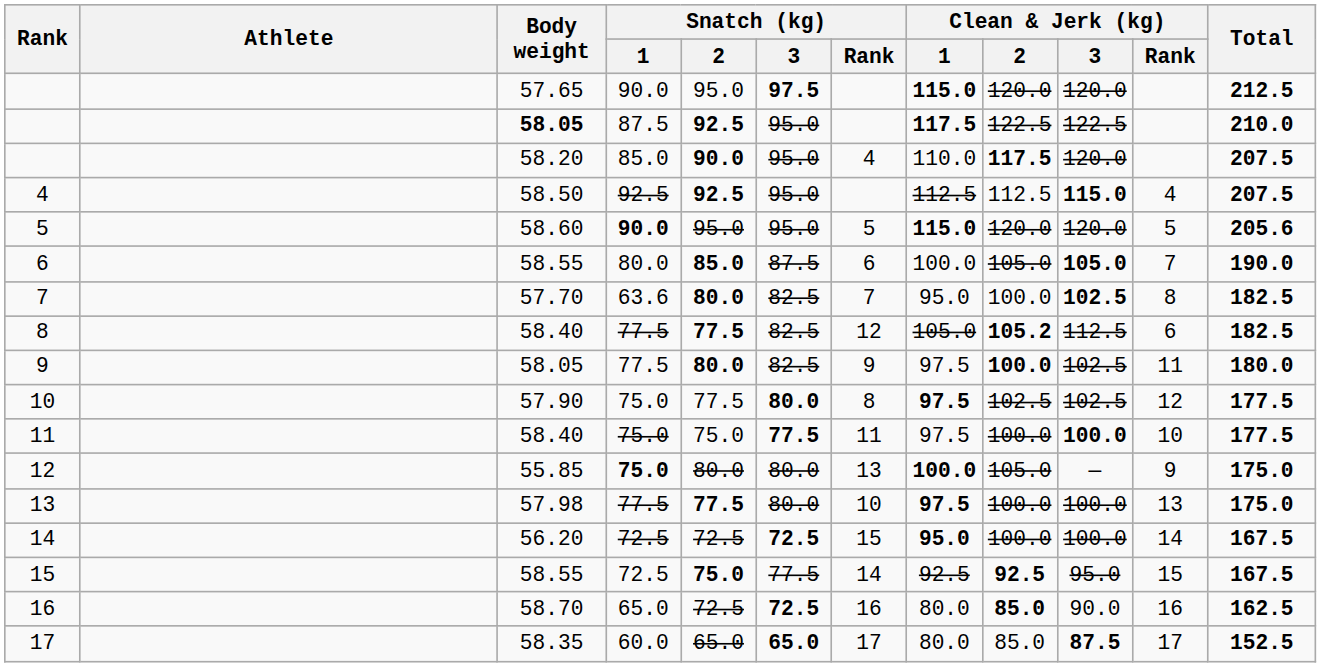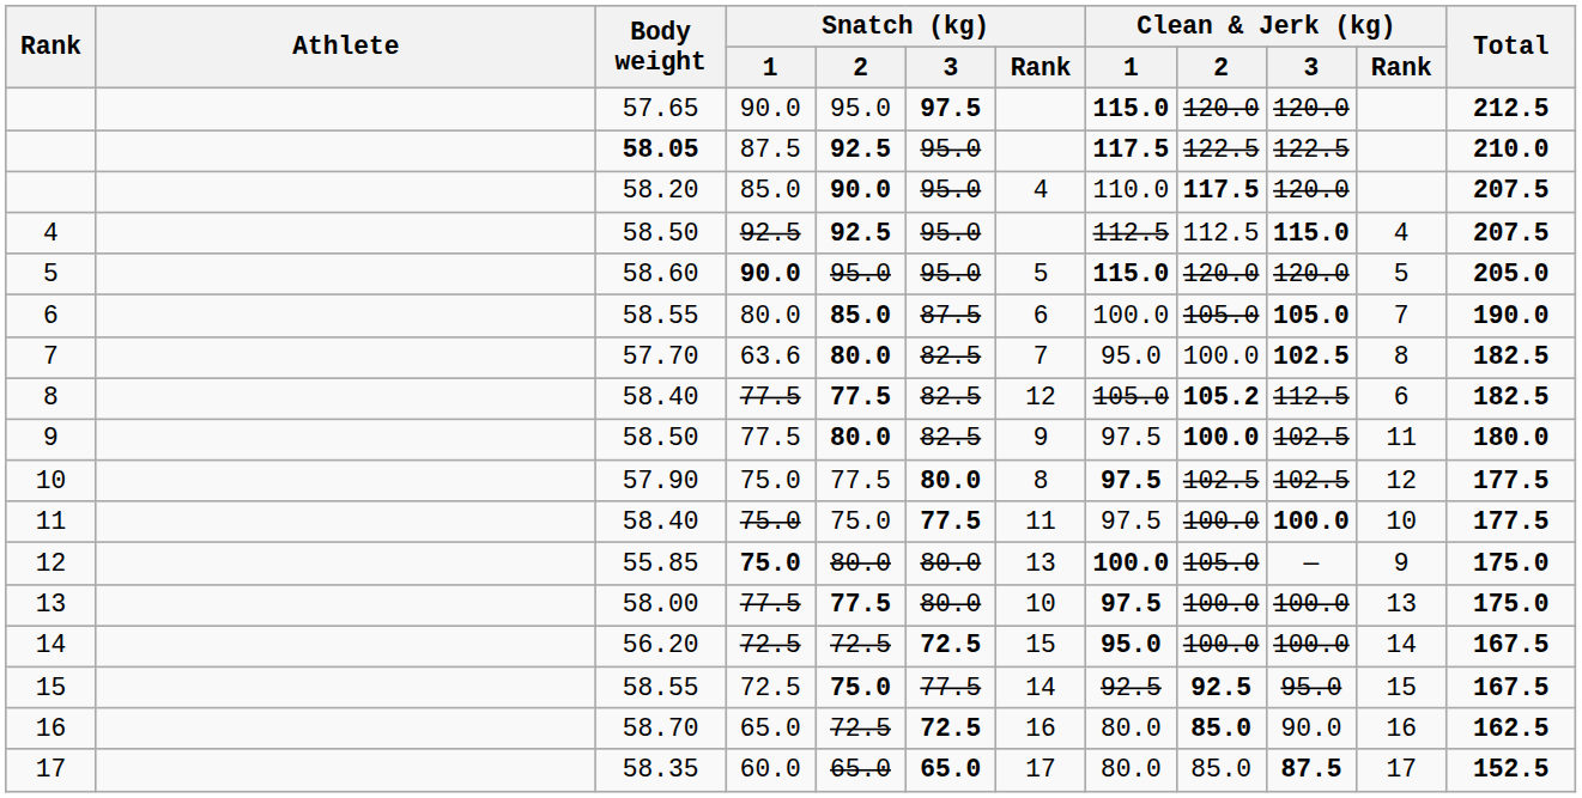row 7 | Total: 205.6 -> 205.0
row 11 | Body weight: 58.05 -> 58.50
row 15 | Body weight: 57.98 -> 58.00
